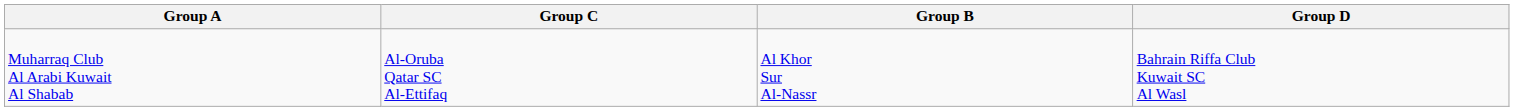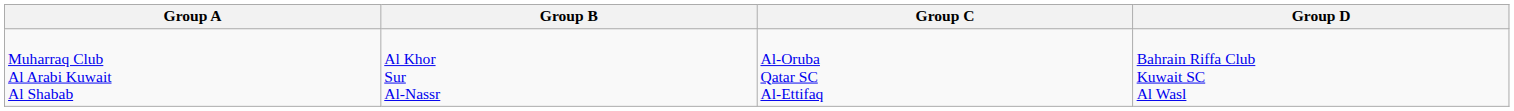columns swapped: Group B <-> Group C
